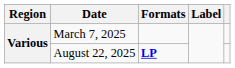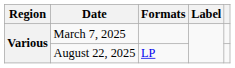August 22, 2025 | Formats: bold -> normal
